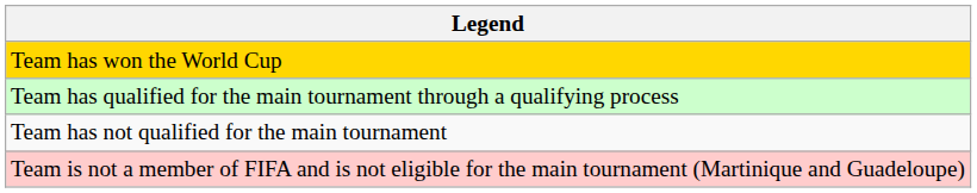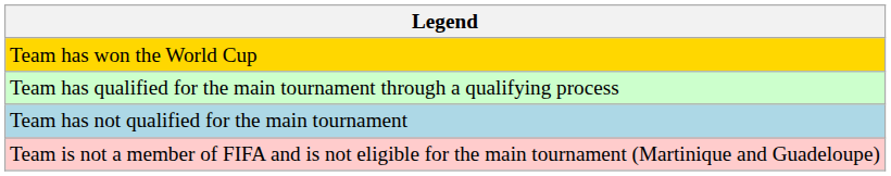row 4 | column 1: no background -> lightblue background
